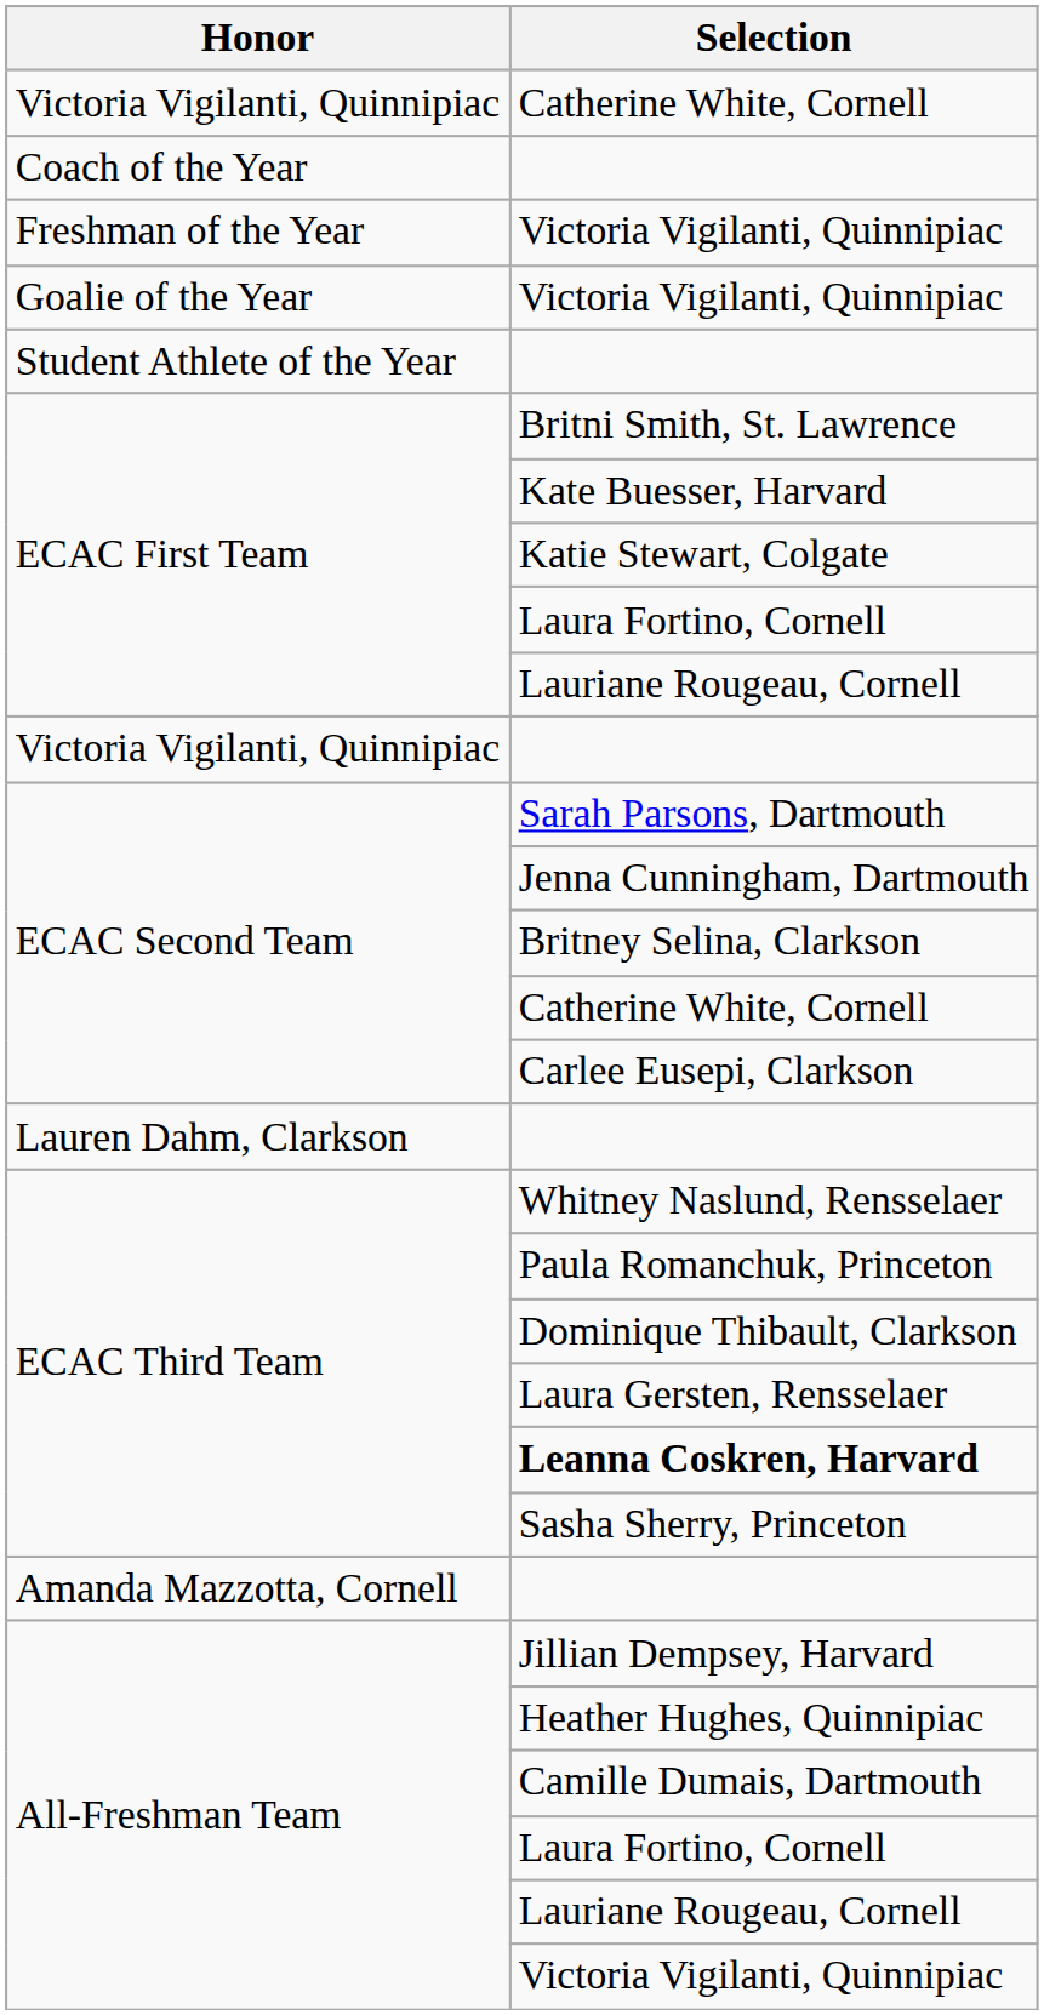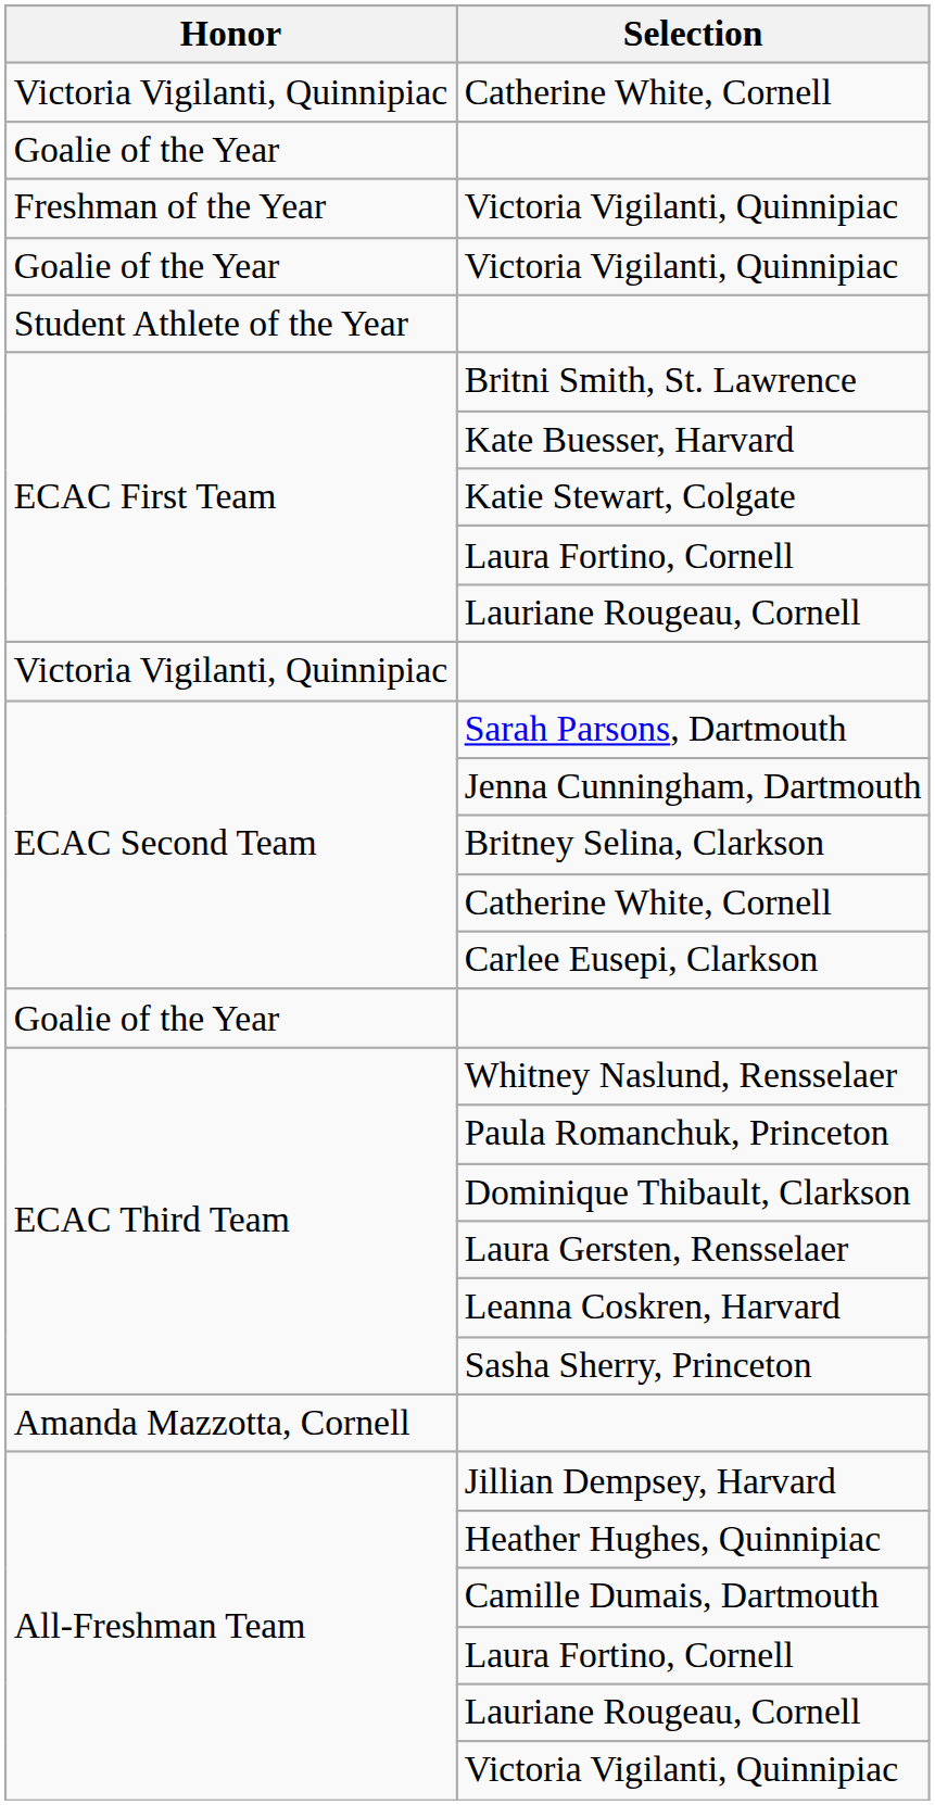row 3 | Honor: Coach of the Year -> Goalie of the Year
row 18 | Honor: Lauren Dahm, Clarkson -> Goalie of the Year
row 23 | Selection: bold -> normal
